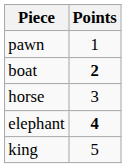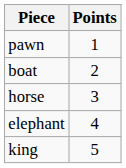boat | Points: bold -> normal
elephant | Points: bold -> normal
